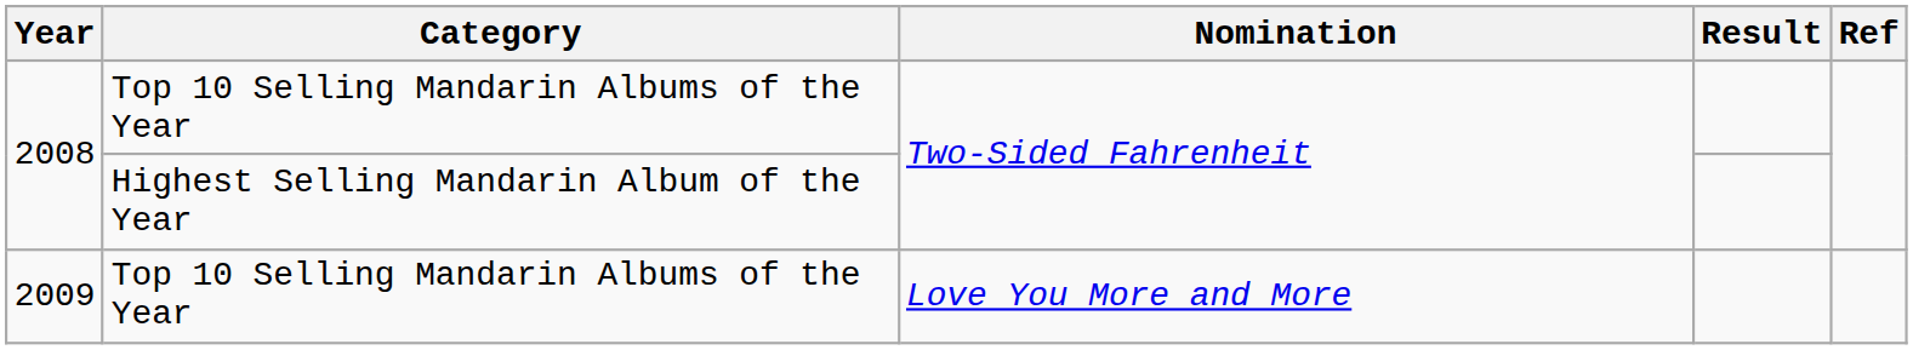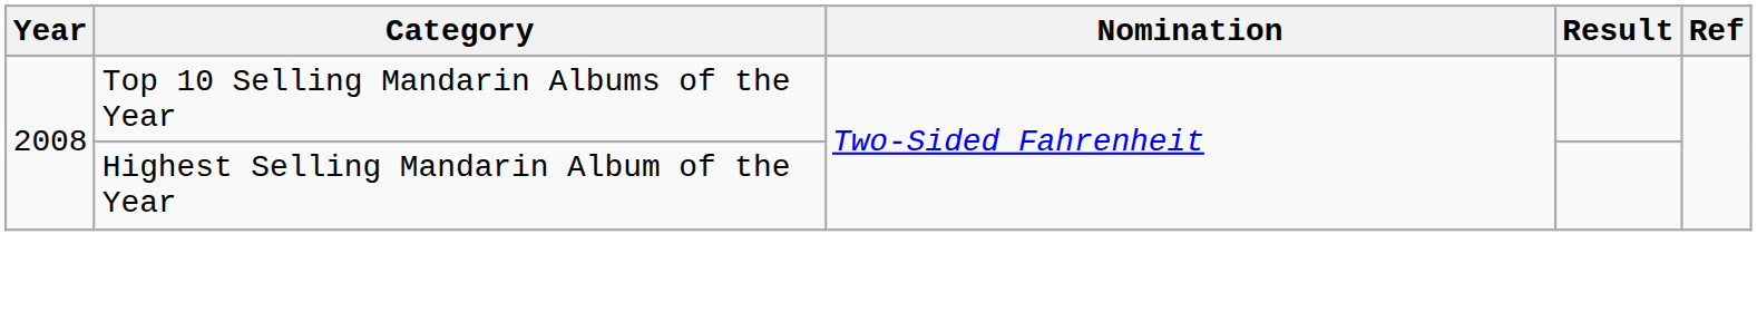- row: 2009 | Top 10 Selling Mandarin Albums of the Year | Love You More and More
